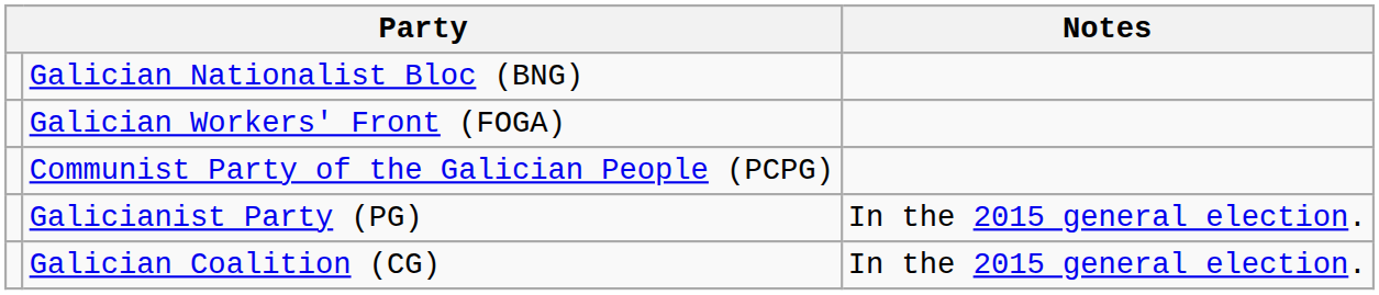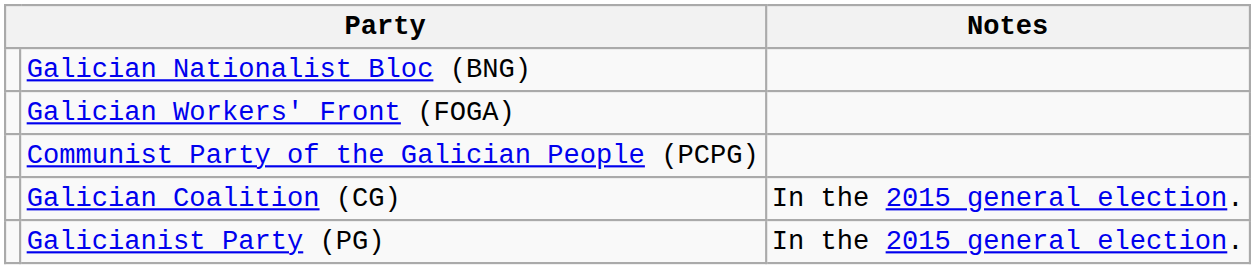rows swapped: Galicianist Party (PG) <-> Galician Coalition (CG)
